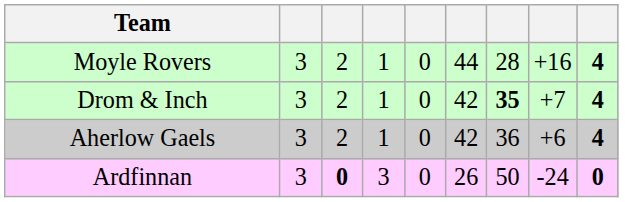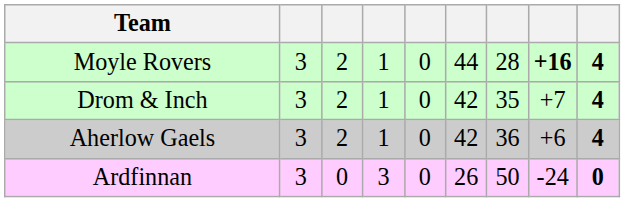Moyle Rovers | column 8: normal -> bold
Drom & Inch | column 7: bold -> normal
Ardfinnan | column 3: bold -> normal
